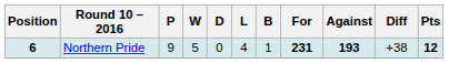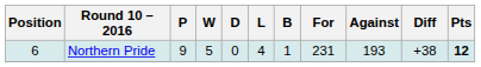Northern Pride | Position: bold -> normal
Northern Pride | For: bold -> normal
Northern Pride | Against: bold -> normal
